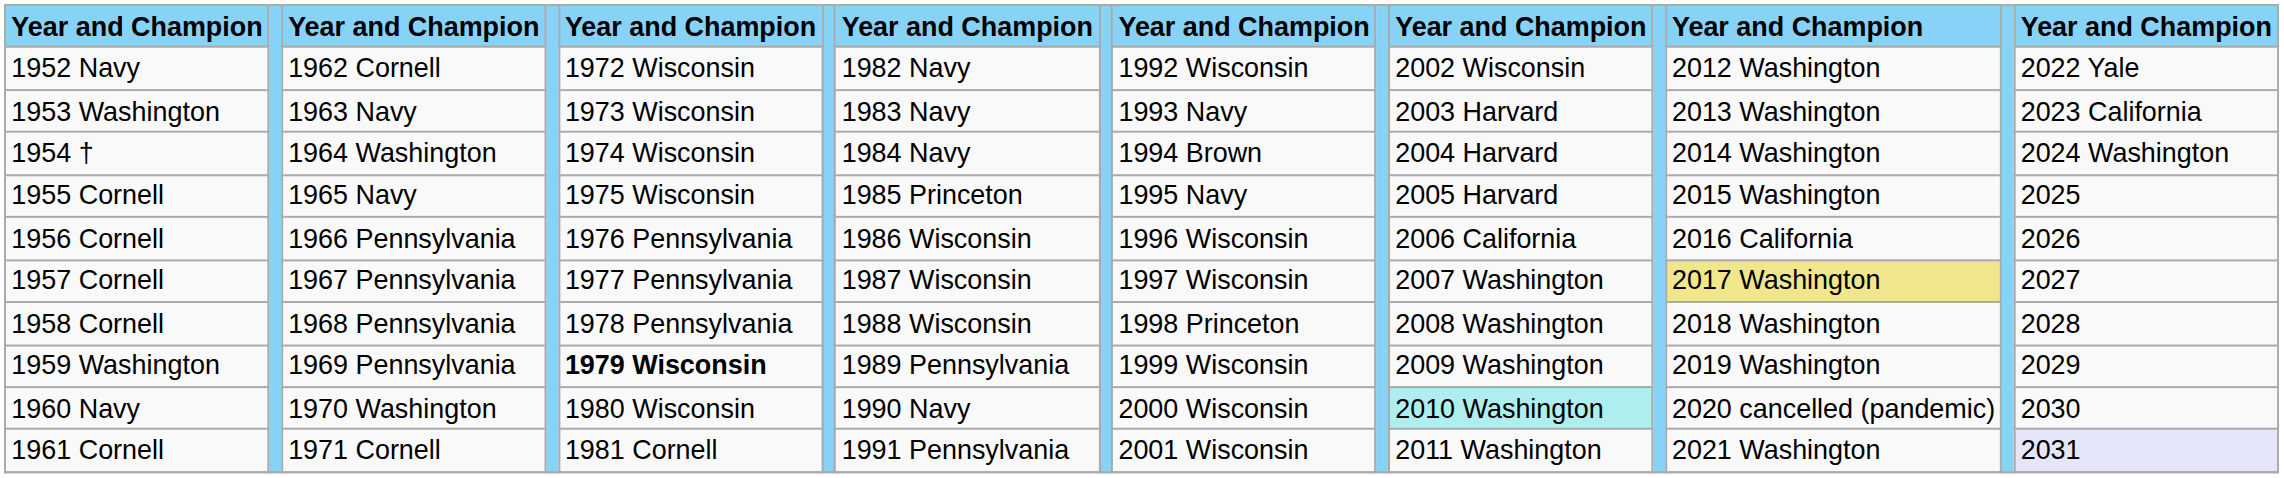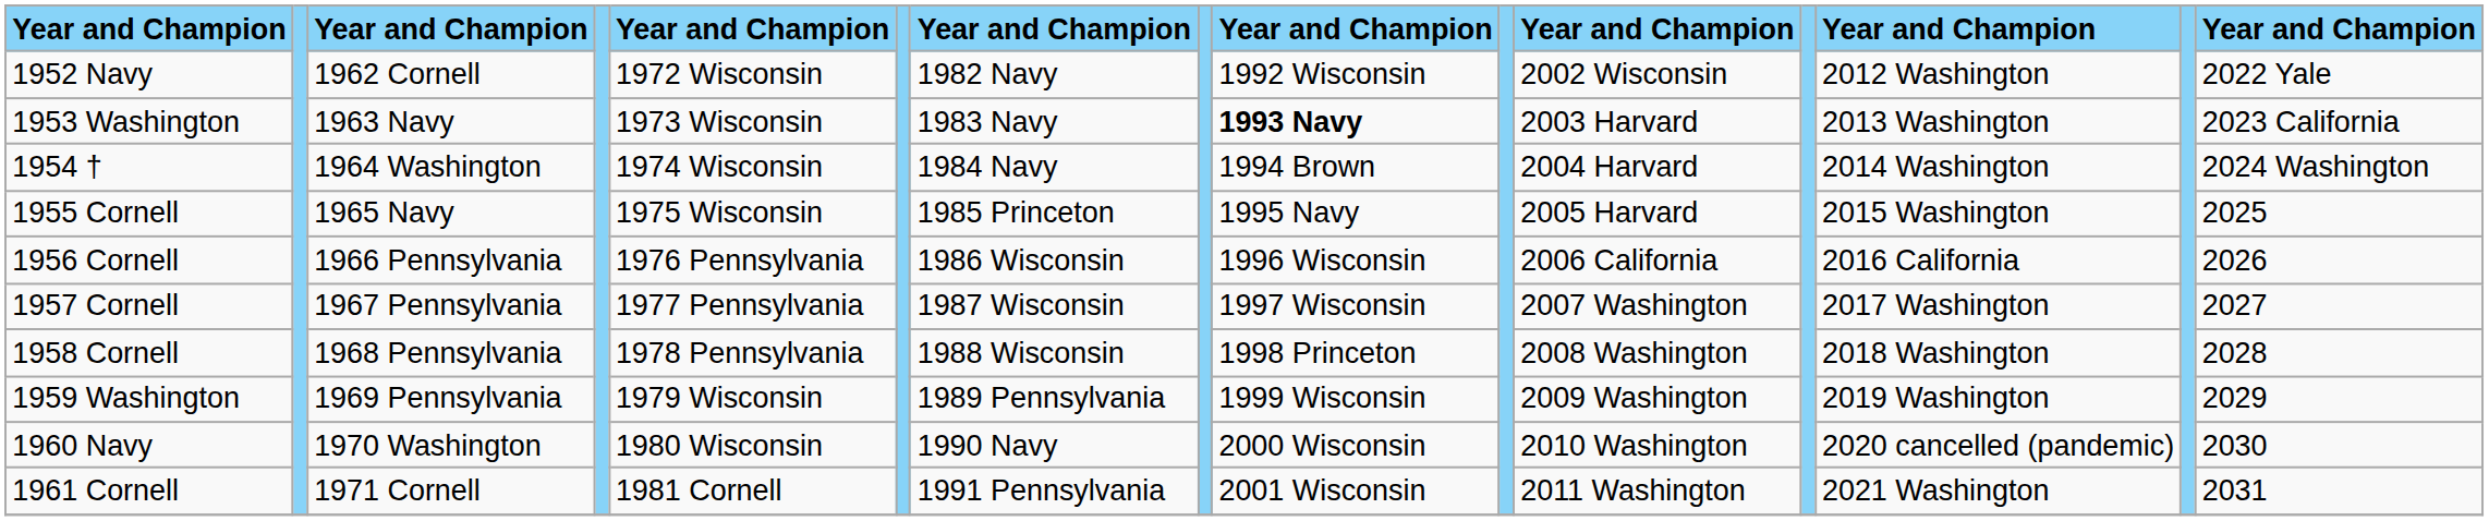1953 Washington | column 9: normal -> bold
1957 Cornell | column 13: khaki background -> no background
1959 Washington | column 5: bold -> normal
1960 Navy | column 11: paleturquoise background -> no background
1961 Cornell | column 15: lavender background -> no background
